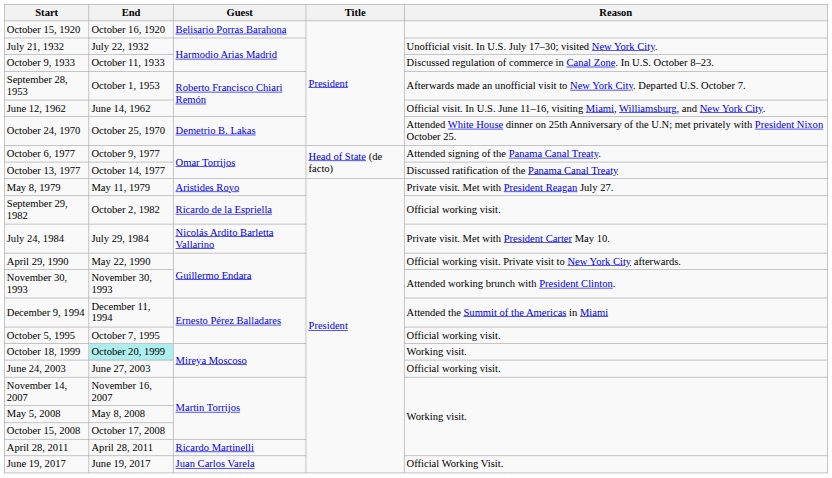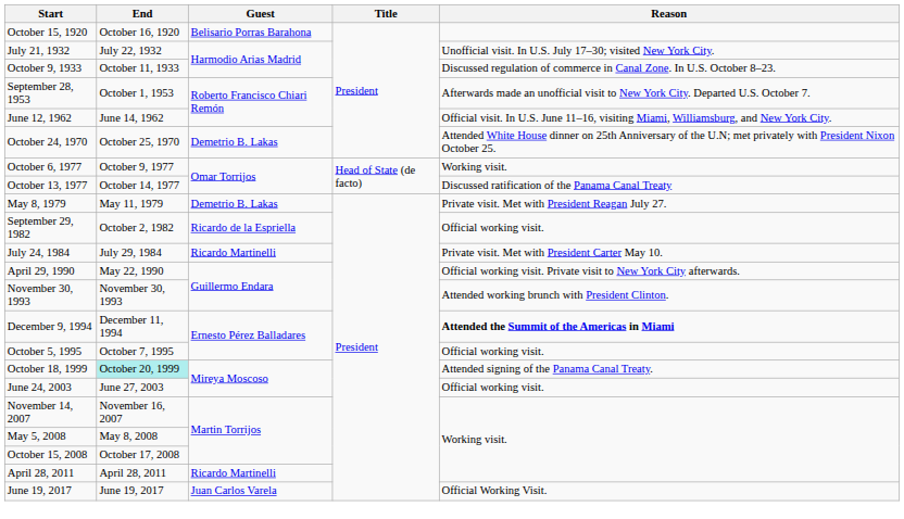October 6, 1977 | Reason: Attended signing of the Panama Canal Treaty. -> Working visit.
May 8, 1979 | Guest: Aristides Royo -> Demetrio B. Lakas
July 24, 1984 | Guest: Nicolás Ardito Barletta Vallarino -> Ricardo Martinelli
December 9, 1994 | Reason: normal -> bold
October 18, 1999 | Reason: Working visit. -> Attended signing of the Panama Canal Treaty.
